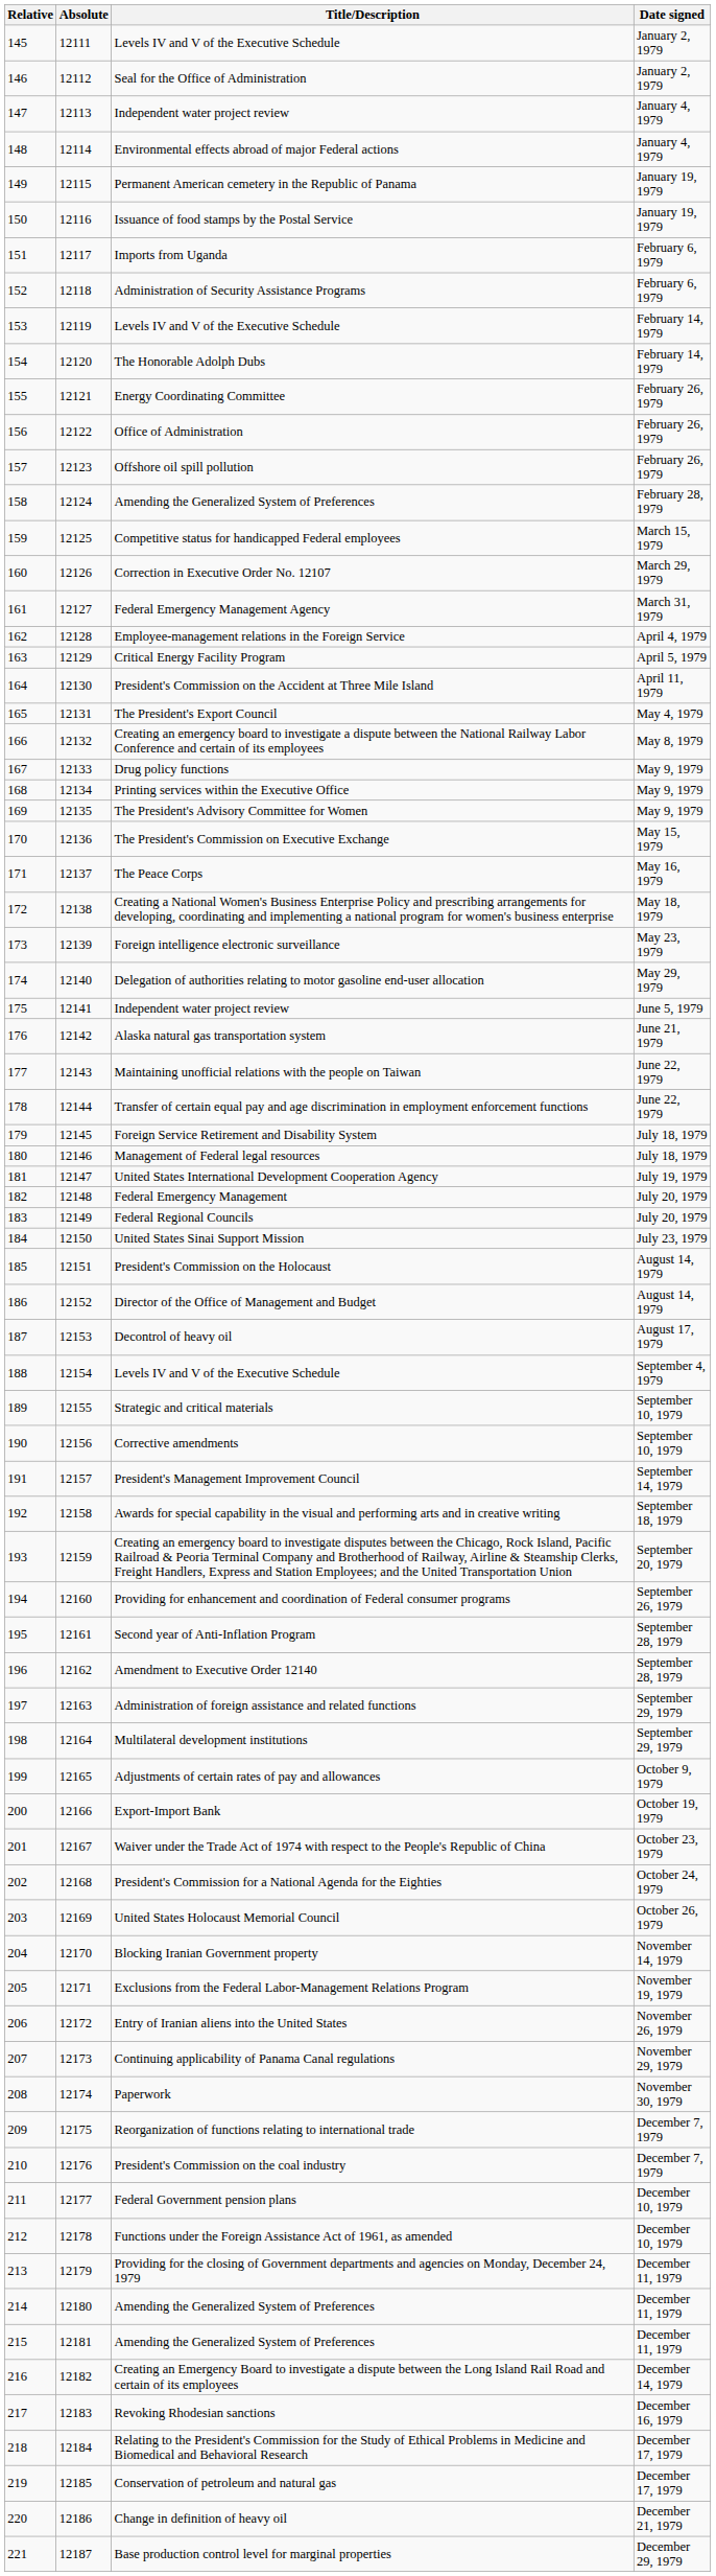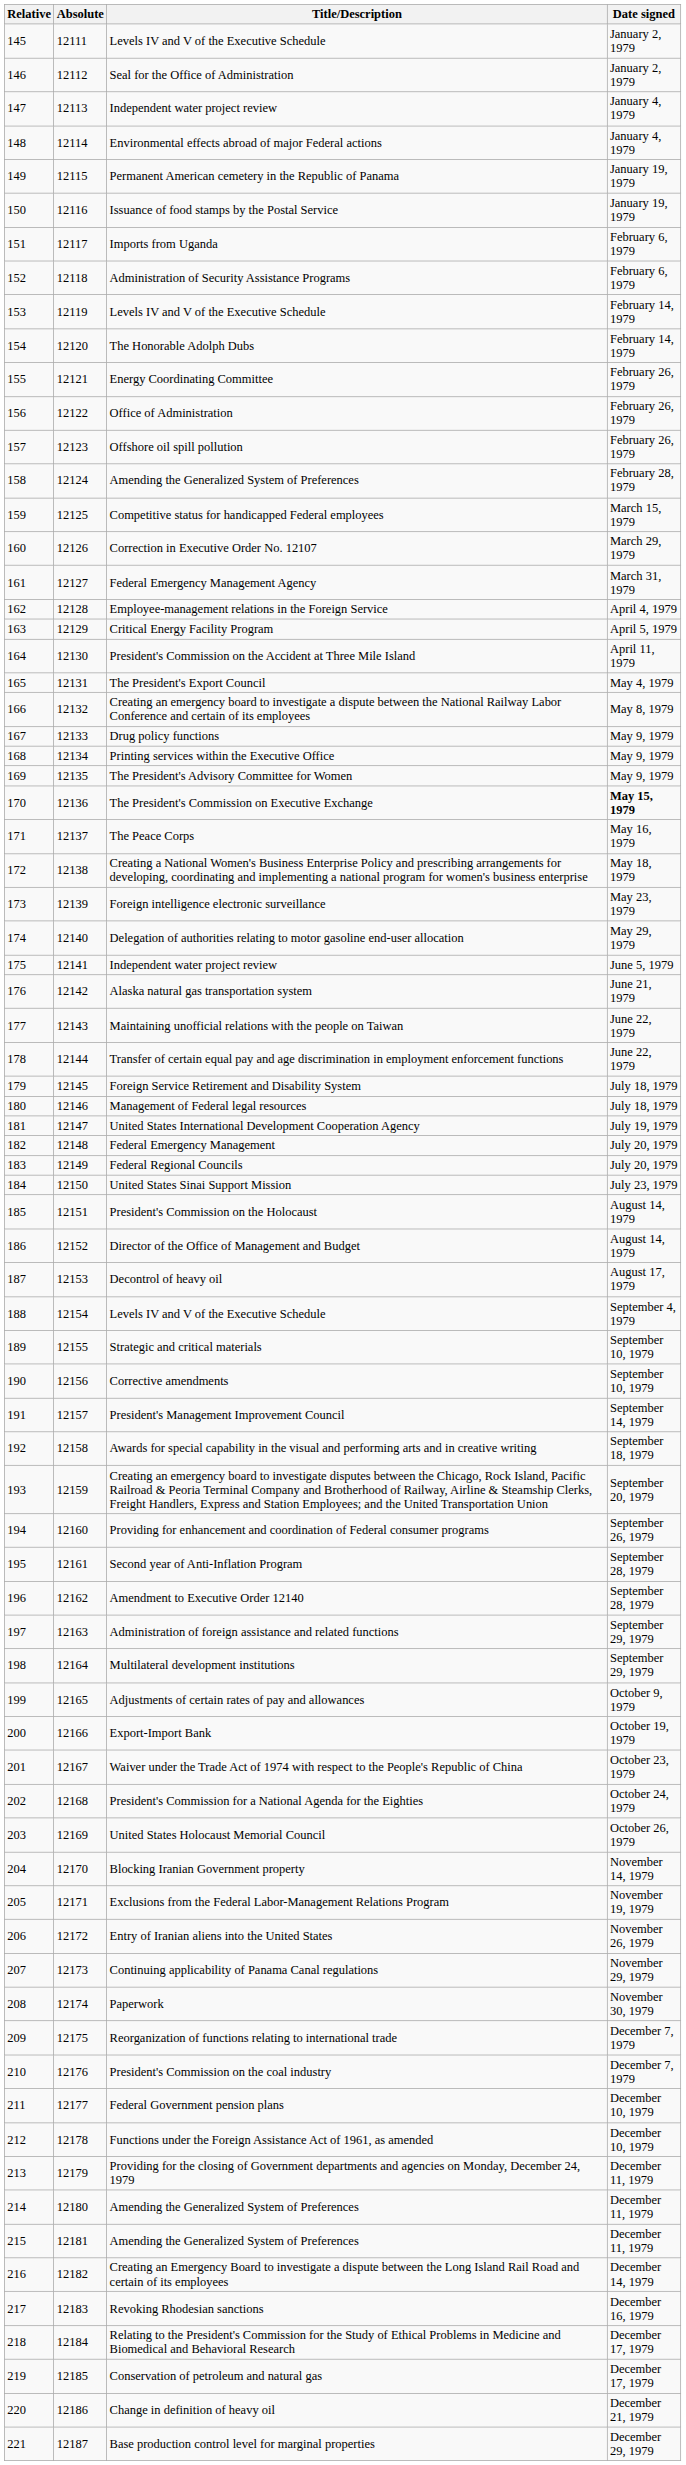The President's Commission on Executive Exchange | Date signed: normal -> bold
